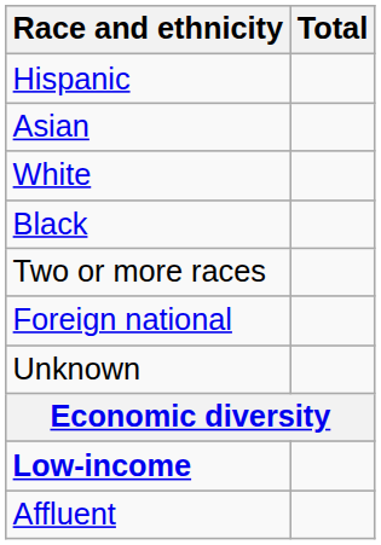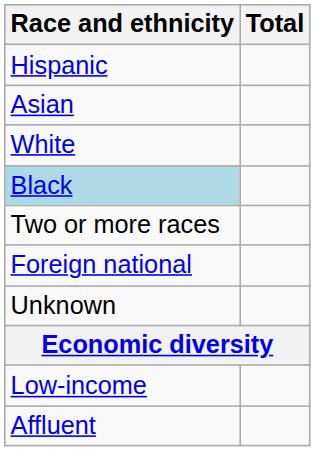Black | Race and ethnicity: no background -> lightblue background
Low-income | Race and ethnicity: bold -> normal
